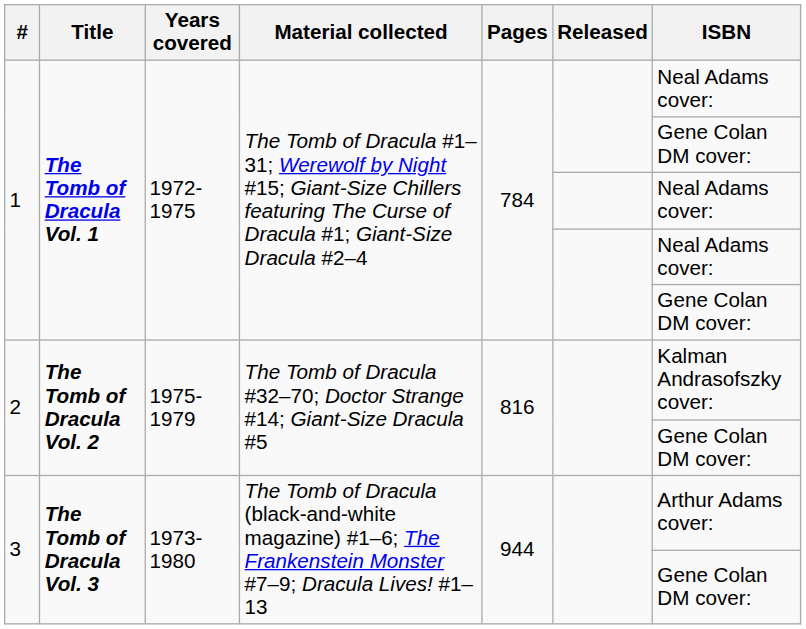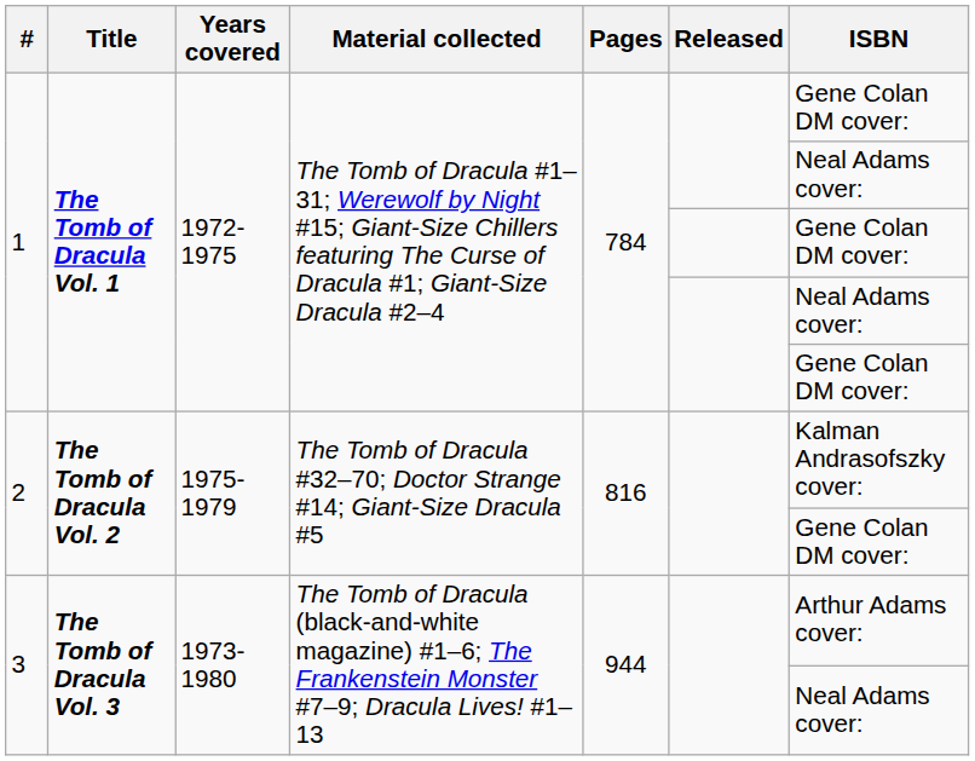row 2 | ISBN: Neal Adams cover: -> Gene Colan DM cover:
row 3 | ISBN: Gene Colan DM cover: -> Neal Adams cover:
row 4 | ISBN: Neal Adams cover: -> Gene Colan DM cover:
row 10 | ISBN: Gene Colan DM cover: -> Neal Adams cover:
